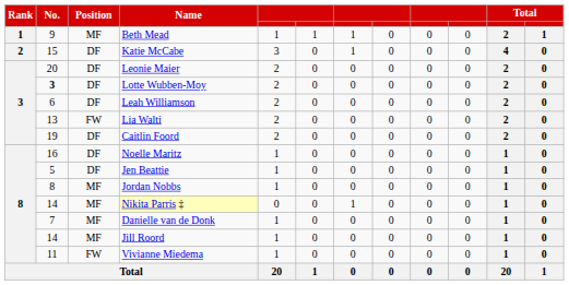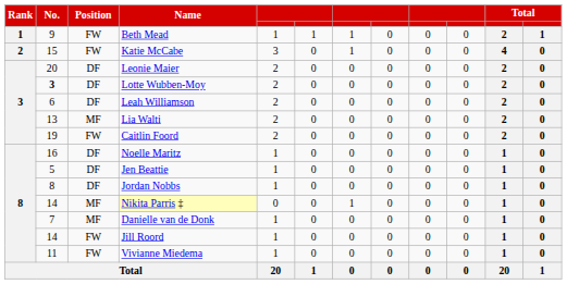Beth Mead | Position: MF -> FW
Katie McCabe | Position: DF -> FW
Lia Walti | Position: FW -> MF
Caitlin Foord | Position: DF -> FW
Jordan Nobbs | Position: MF -> DF
Jill Roord | Position: MF -> FW
